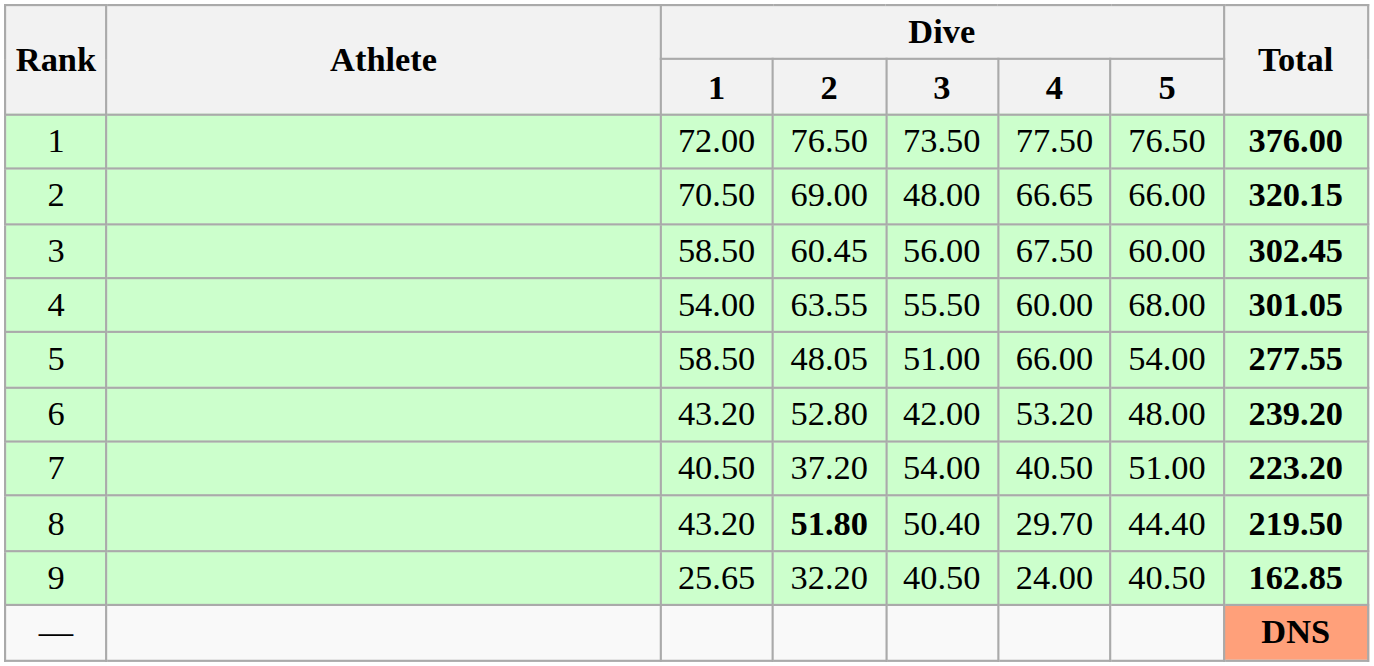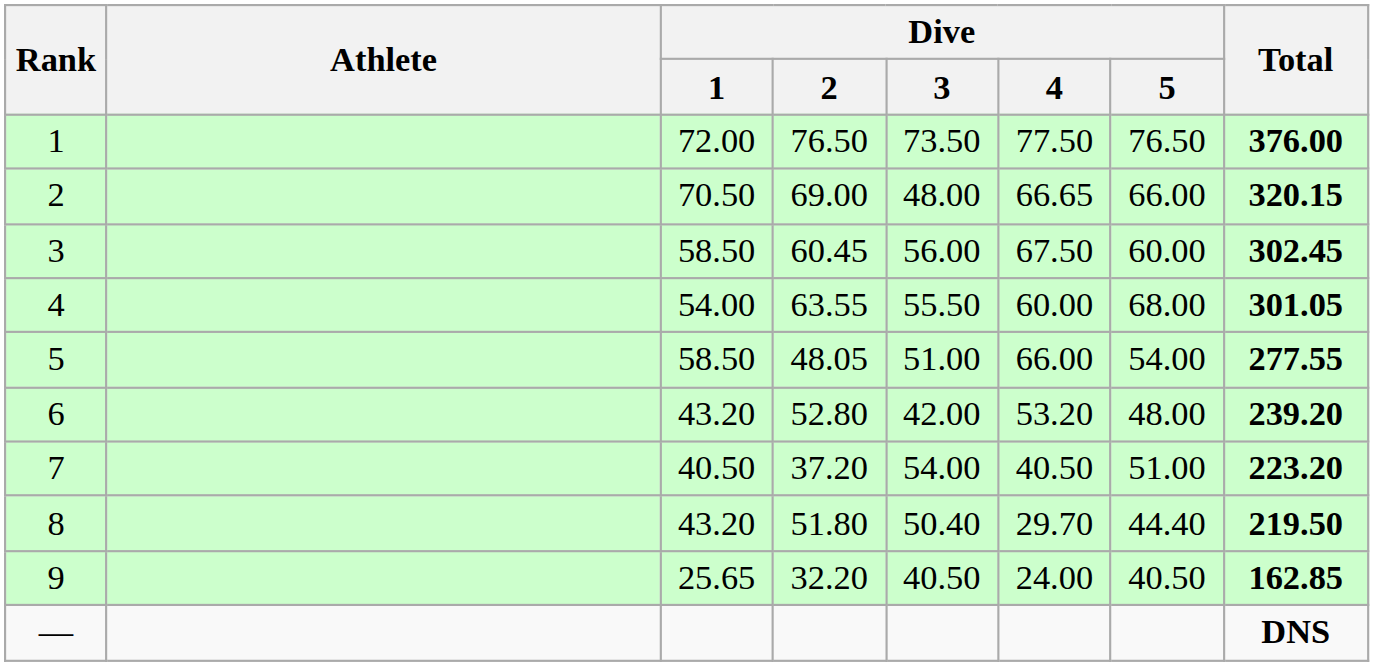8 | Dive / 2: bold -> normal
— | Total: lightsalmon background -> no background
